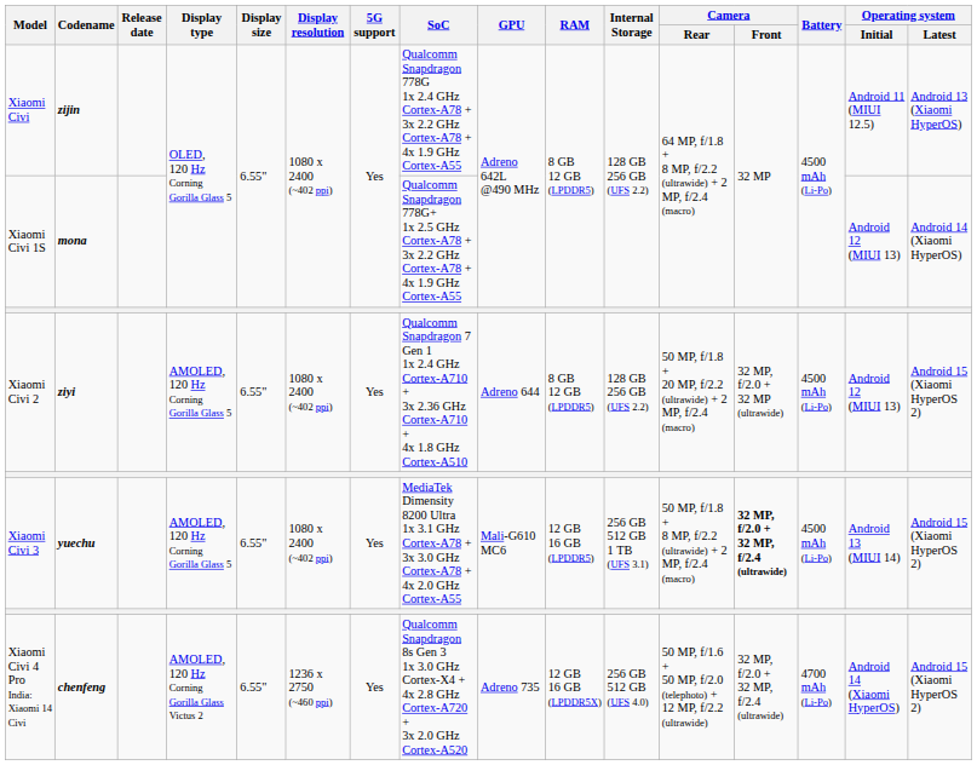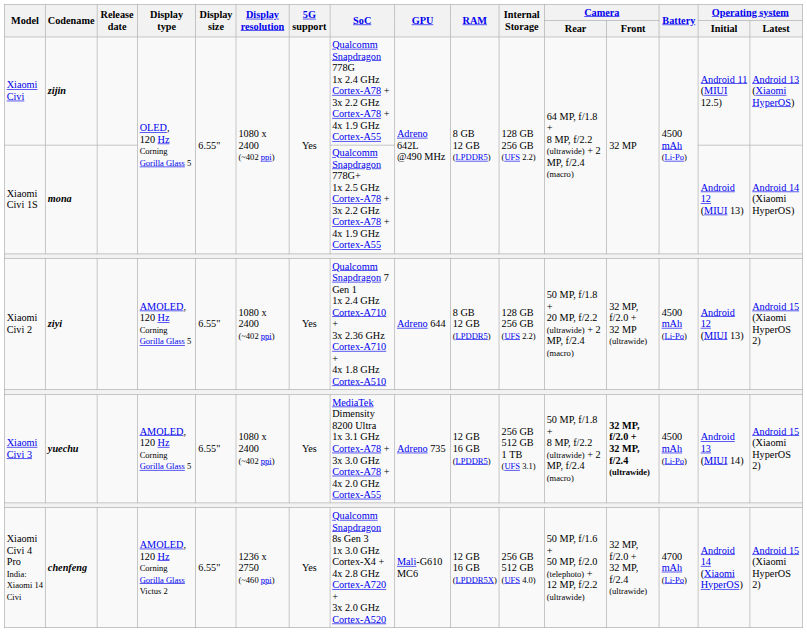Xiaomi Civi 3 | GPU: Mali-G610 MC6 -> Adreno 735
Xiaomi Civi 4 Pro India: Xiaomi 14 Civi | GPU: Adreno 735 -> Mali-G610 MC6
